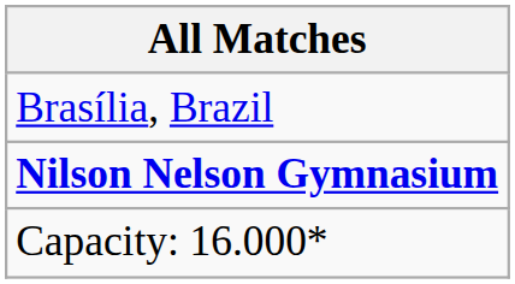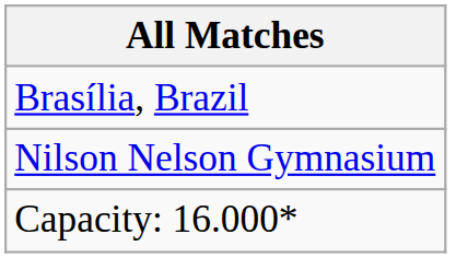row 3 | column 1: bold -> normal
